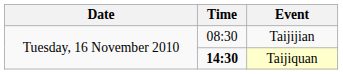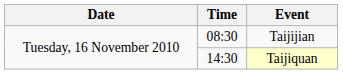Taijiquan | Time: bold -> normal
